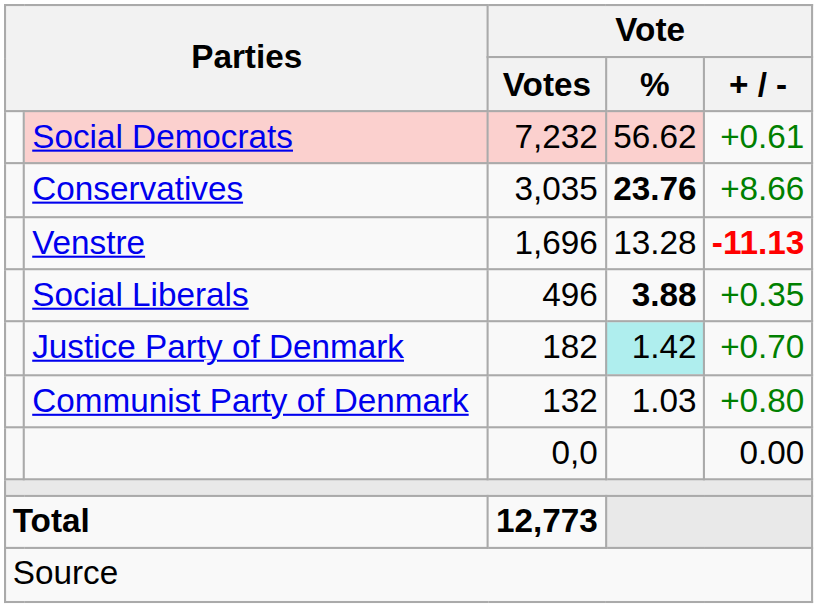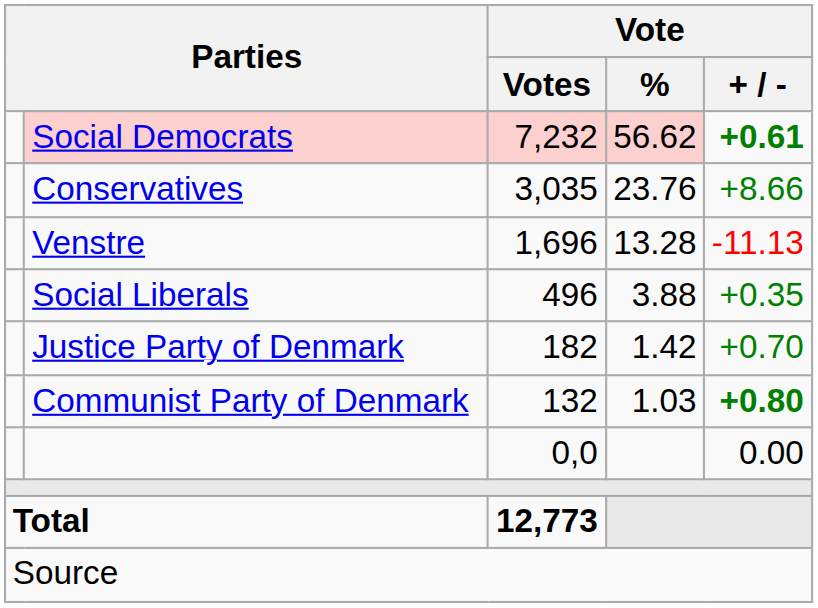Social Democrats | Vote / + / -: normal -> bold
Conservatives | Vote / %: bold -> normal
Venstre | Vote / + / -: bold -> normal
Social Liberals | Vote / %: bold -> normal
Justice Party of Denmark | Vote / %: paleturquoise background -> no background
Communist Party of Denmark | Vote / + / -: normal -> bold
